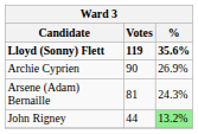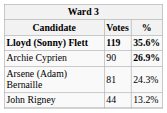Archie Cyprien | %: normal -> bold
John Rigney | %: lightgreen background -> no background
